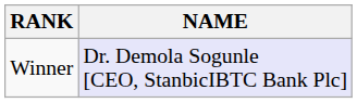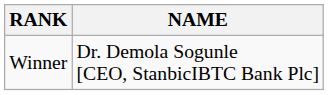Winner | NAME: lavender background -> no background
